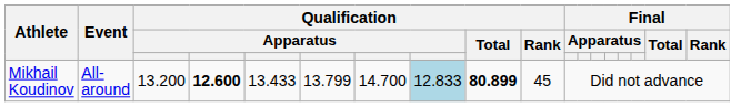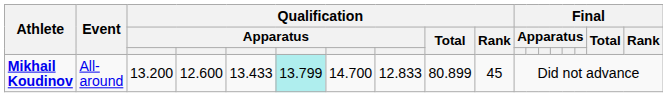row 4 | Athlete: normal -> bold
row 4 | column 4: bold -> normal
row 4 | column 6: no background -> paleturquoise background
row 4 | column 8: lightblue background -> no background
row 4 | Qualification / Total: bold -> normal
